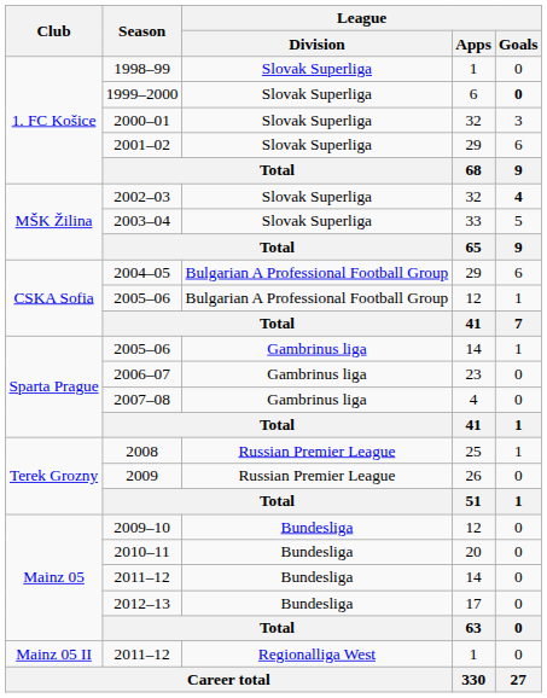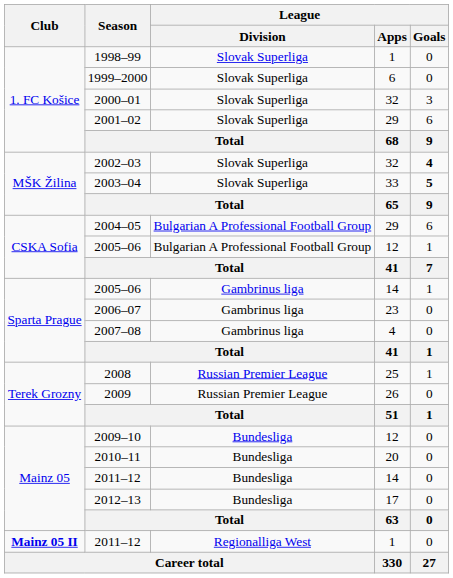1999–2000 | League / Goals: bold -> normal
2003–04 | League / Goals: normal -> bold
2011–12 / 1 | Club: normal -> bold
